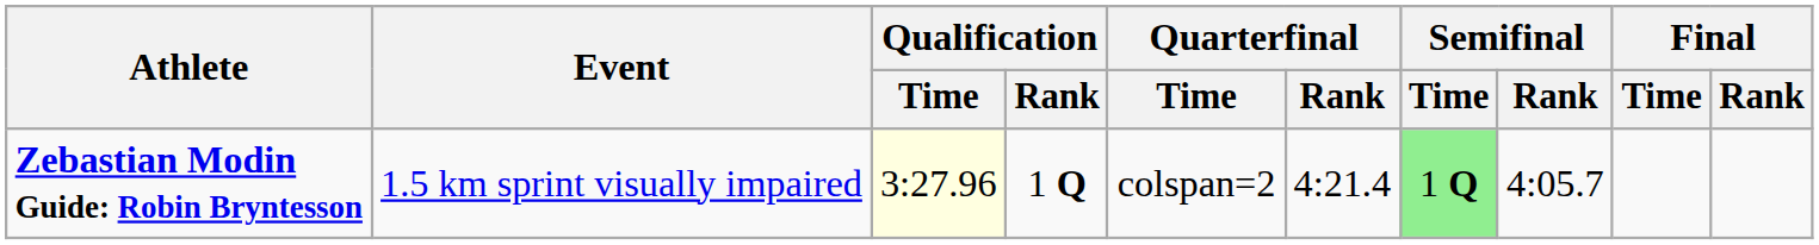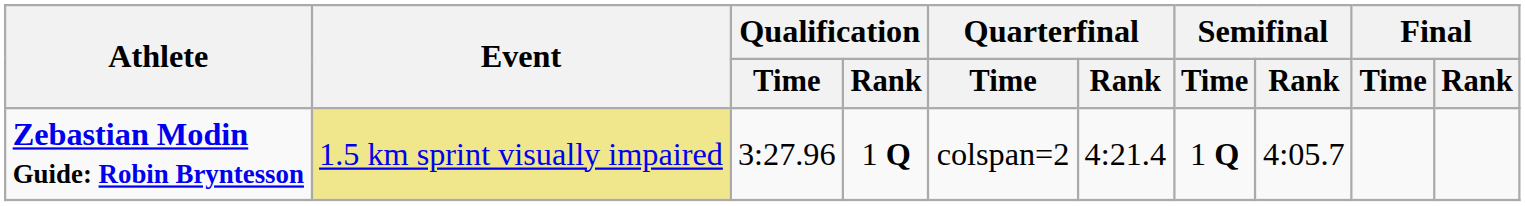Zebastian Modin Guide: Robin Bryntesson | Event: no background -> khaki background
Zebastian Modin Guide: Robin Bryntesson | Qualification / Time: lightyellow background -> no background
Zebastian Modin Guide: Robin Bryntesson | Semifinal / Time: lightgreen background -> no background
